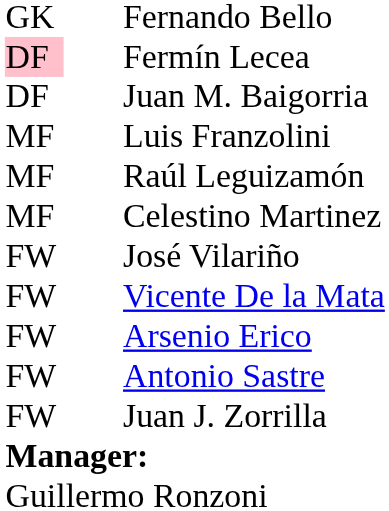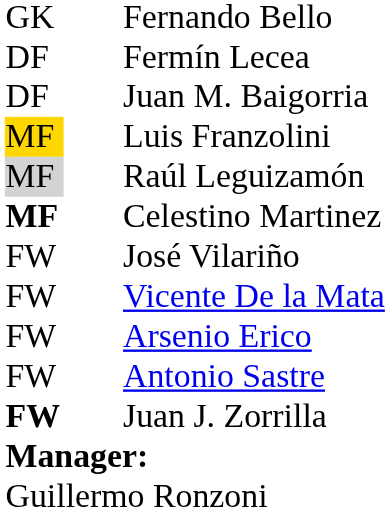Fermín Lecea | column 1: pink background -> no background
Luis Franzolini | column 1: no background -> gold background
Raúl Leguizamón | column 1: no background -> lightgrey background
Celestino Martinez | column 1: normal -> bold
Juan J. Zorrilla | column 1: normal -> bold
